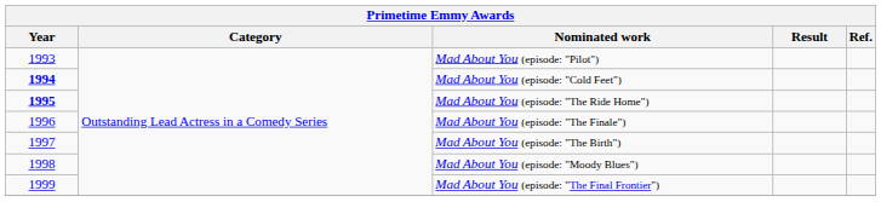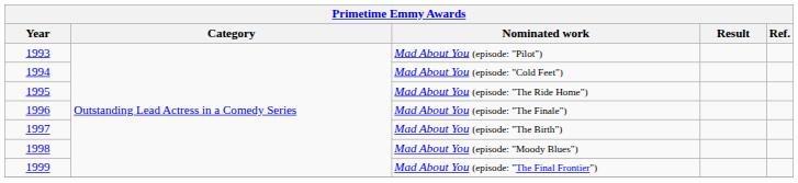Mad About You (episode: "Cold Feet") | Year: bold -> normal
Mad About You (episode: "The Ride Home") | Year: bold -> normal
